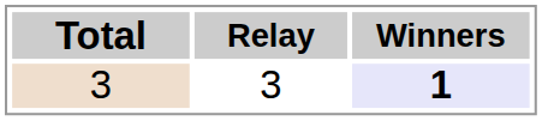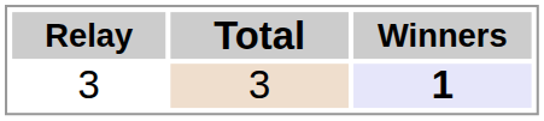columns swapped: Total <-> Relay
